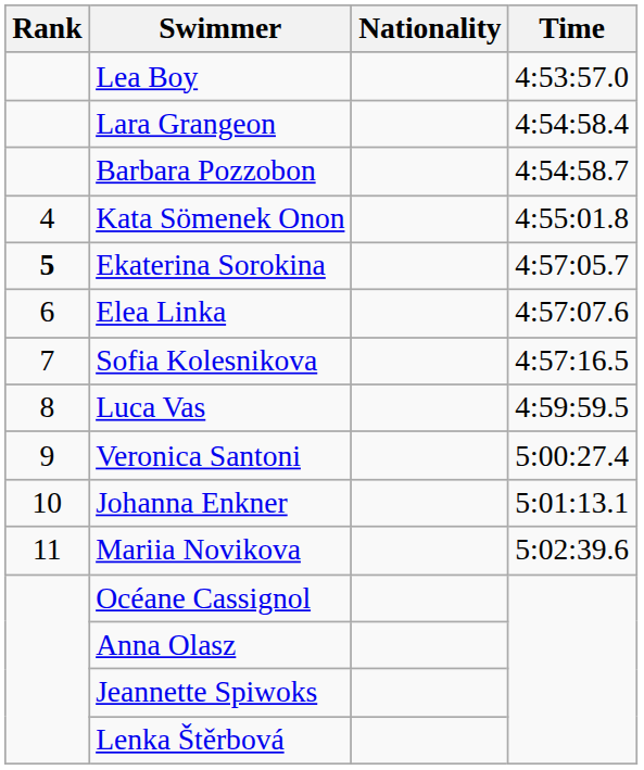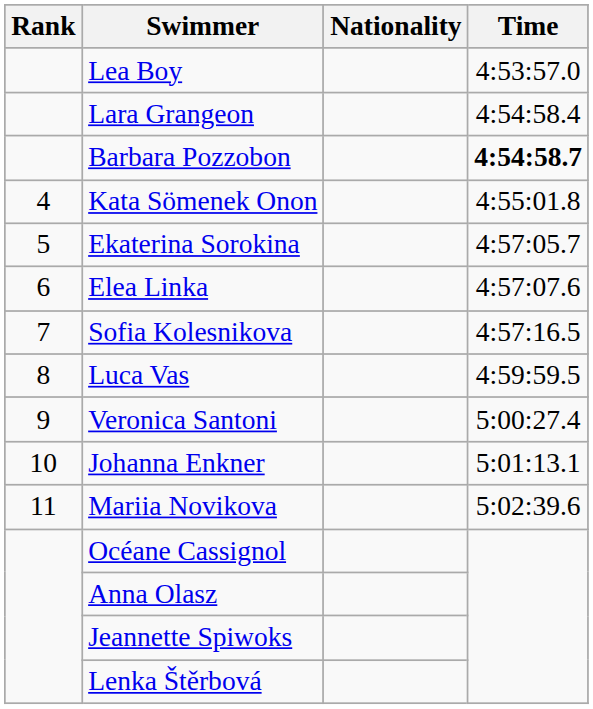Barbara Pozzobon | Time: normal -> bold
Ekaterina Sorokina | Rank: bold -> normal
